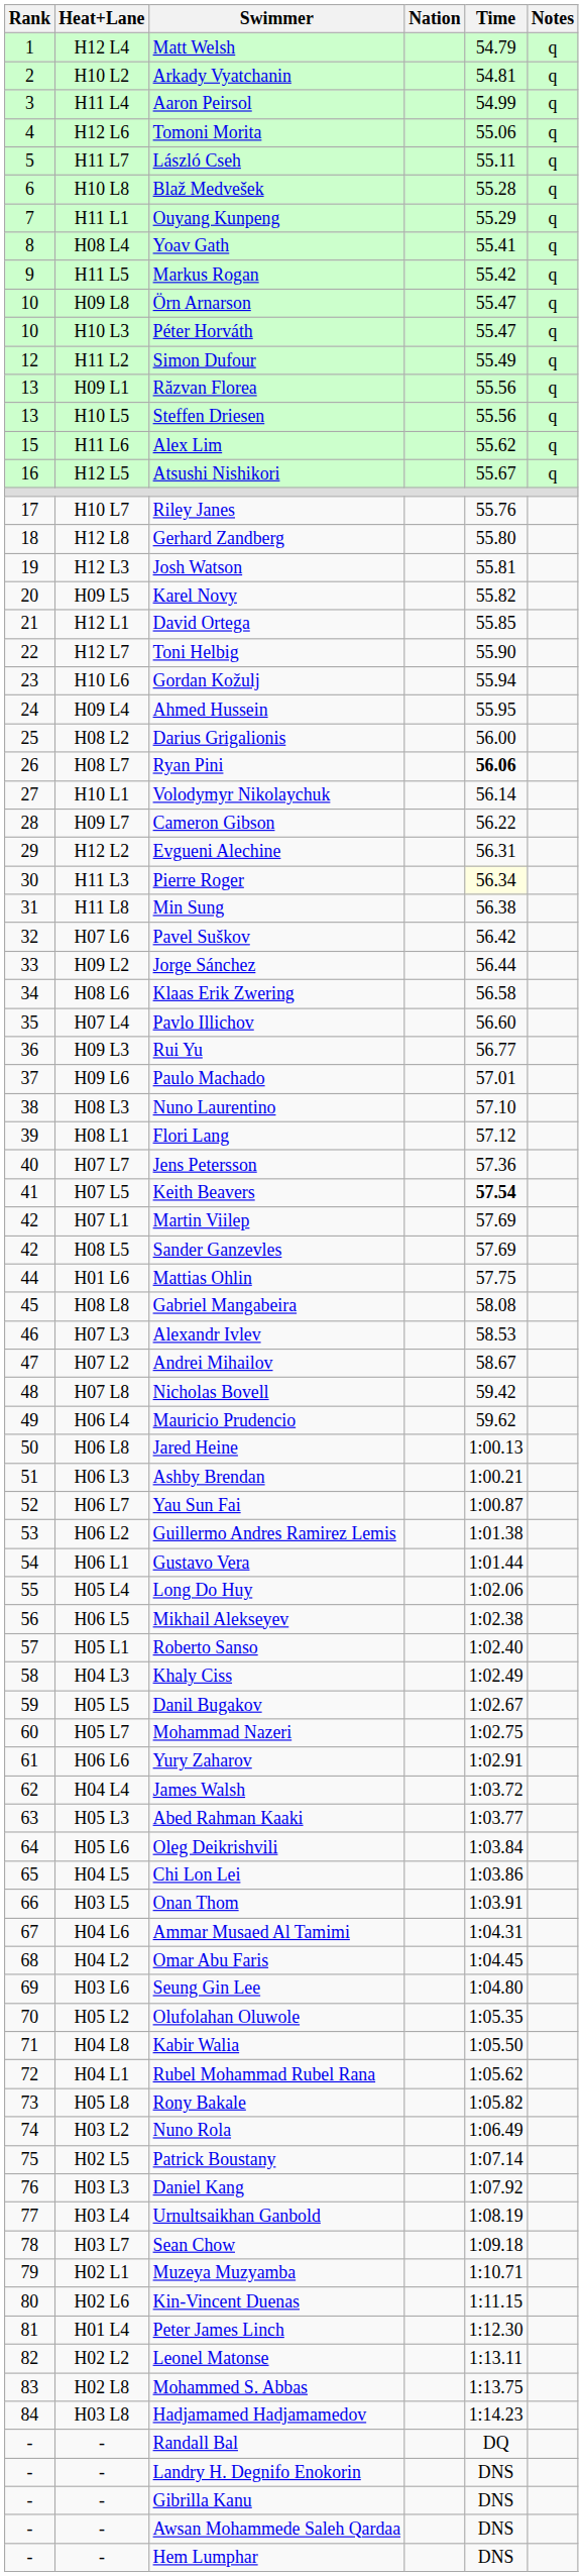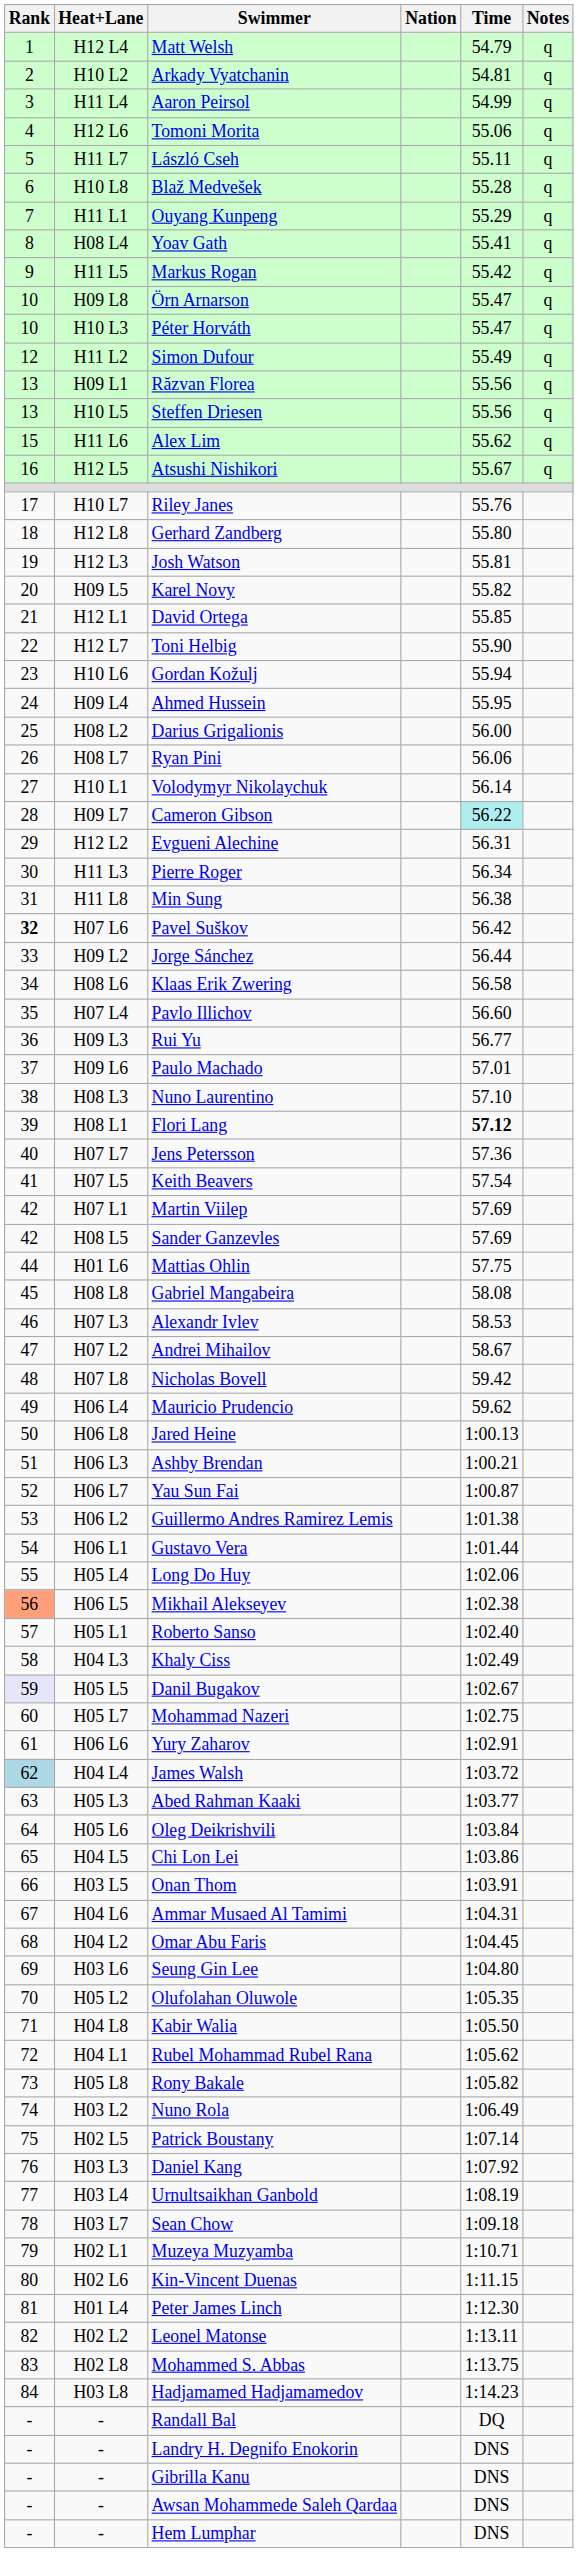Ryan Pini | Time: bold -> normal
Cameron Gibson | Time: no background -> paleturquoise background
Pierre Roger | Time: lightyellow background -> no background
Pavel Suškov | Rank: normal -> bold
Flori Lang | Time: normal -> bold
Keith Beavers | Time: bold -> normal
Mikhail Alekseyev | Rank: no background -> lightsalmon background
Danil Bugakov | Rank: no background -> lavender background
James Walsh | Rank: no background -> lightblue background
